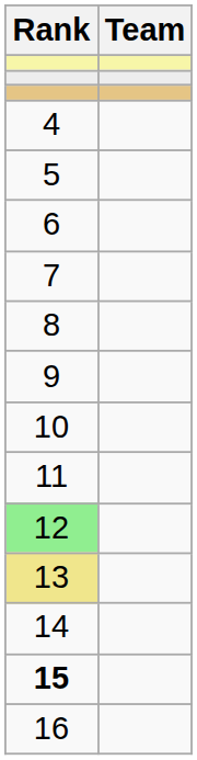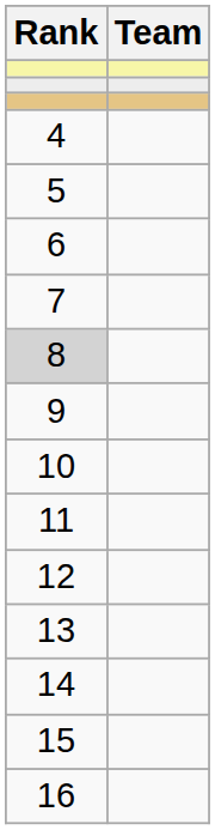row 9 | Rank: no background -> lightgrey background
row 13 | Rank: lightgreen background -> no background
row 14 | Rank: khaki background -> no background
row 16 | Rank: bold -> normal
